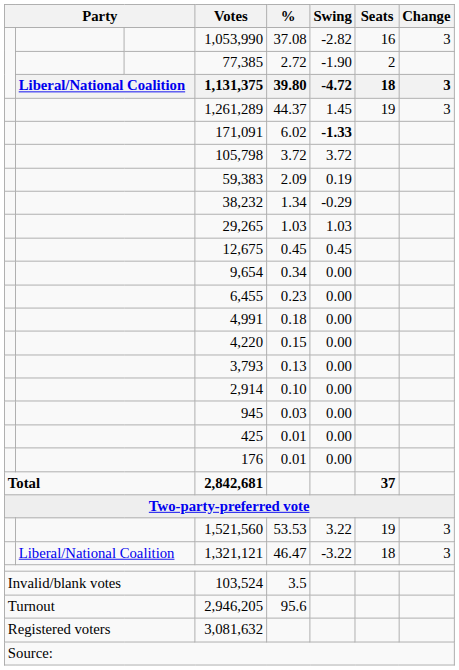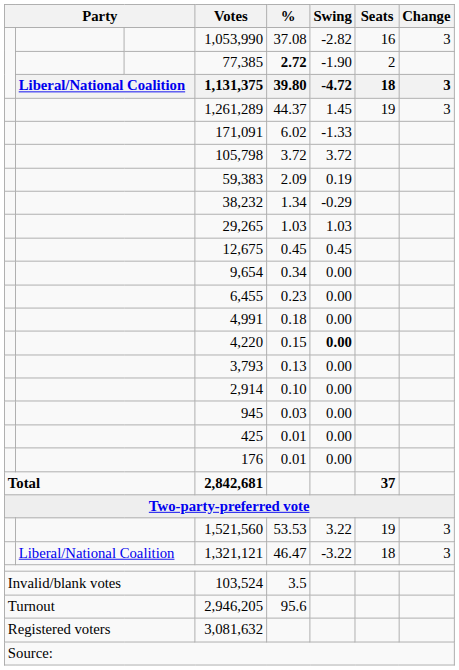77,385 | %: normal -> bold
171,091 | Swing: bold -> normal
4,220 | Swing: normal -> bold
